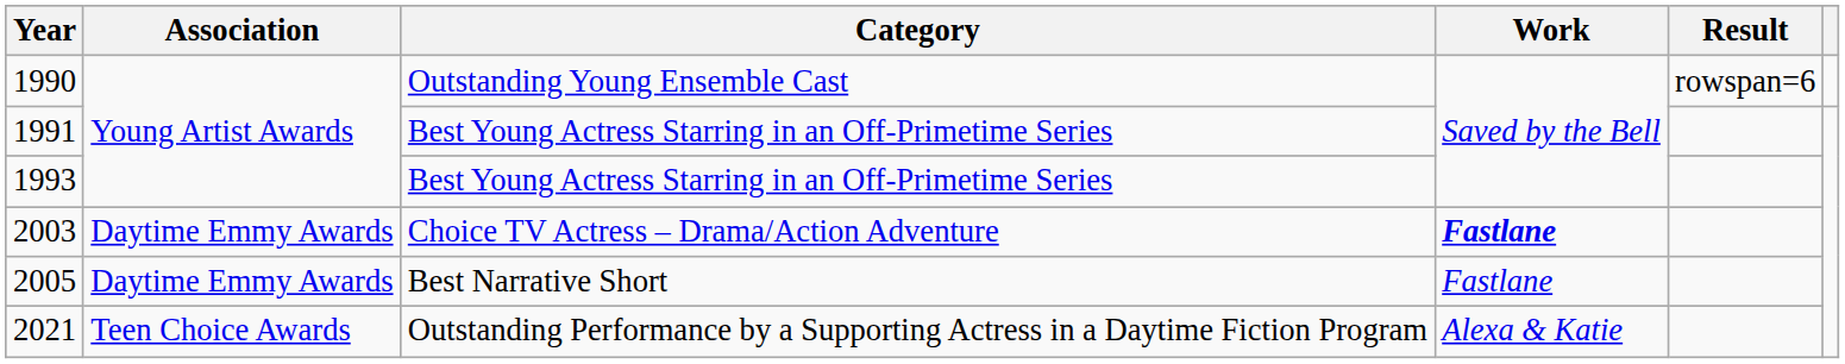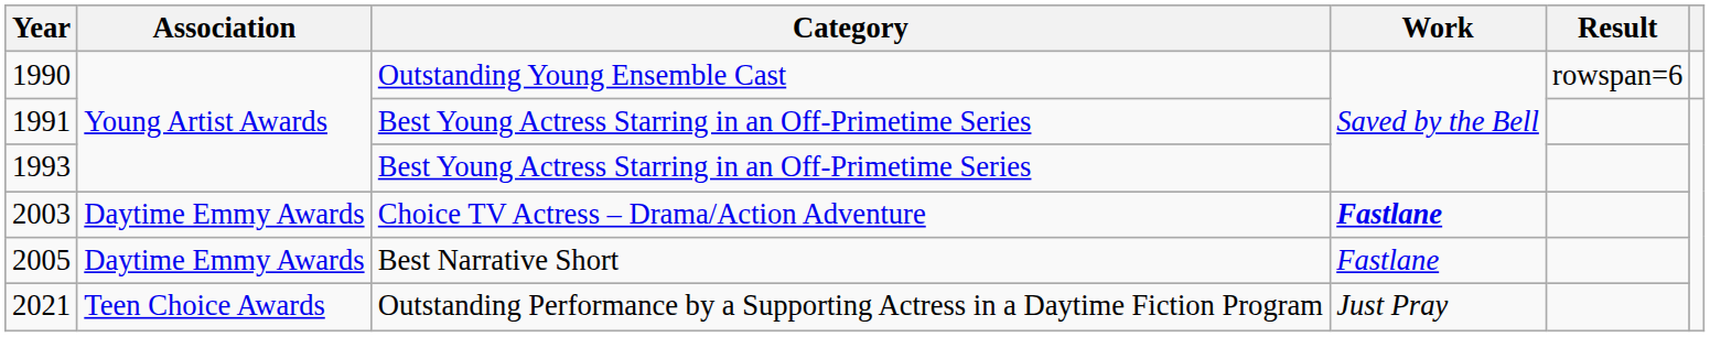2021 | Work: Alexa & Katie -> Just Pray
